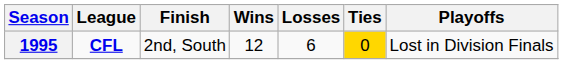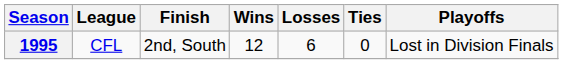1995 | League: bold -> normal
1995 | Ties: gold background -> no background
